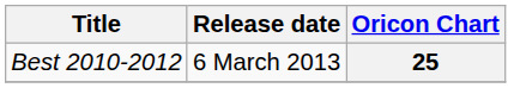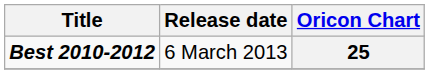25 | Title: normal -> bold
